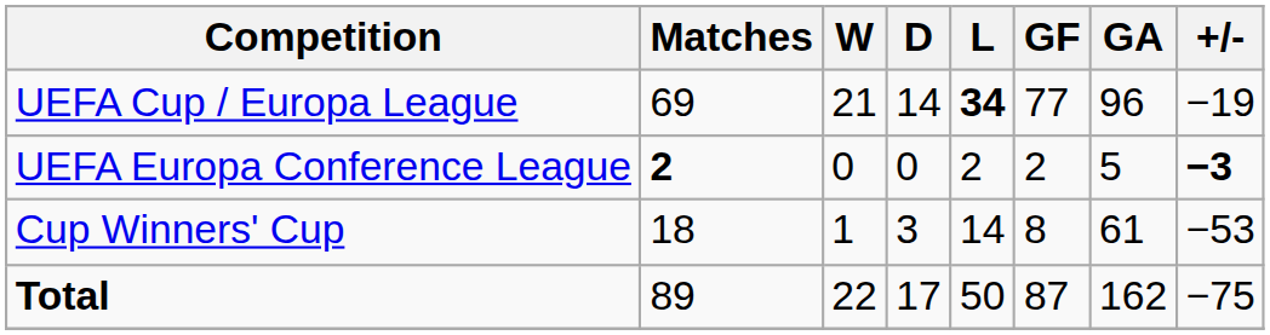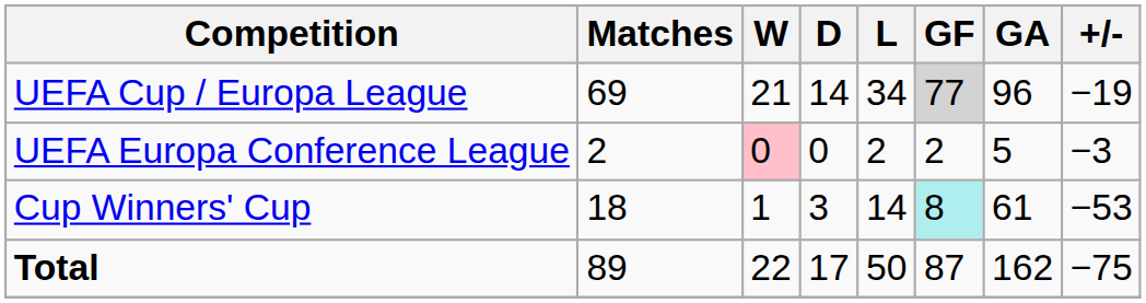UEFA Cup / Europa League | L: bold -> normal
UEFA Cup / Europa League | GF: no background -> lightgrey background
UEFA Europa Conference League | Matches: bold -> normal
UEFA Europa Conference League | W: no background -> pink background
UEFA Europa Conference League | +/-: bold -> normal
Cup Winners' Cup | GF: no background -> paleturquoise background
